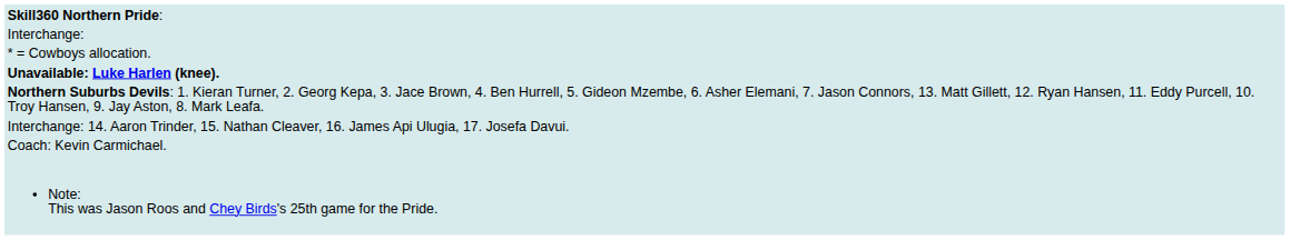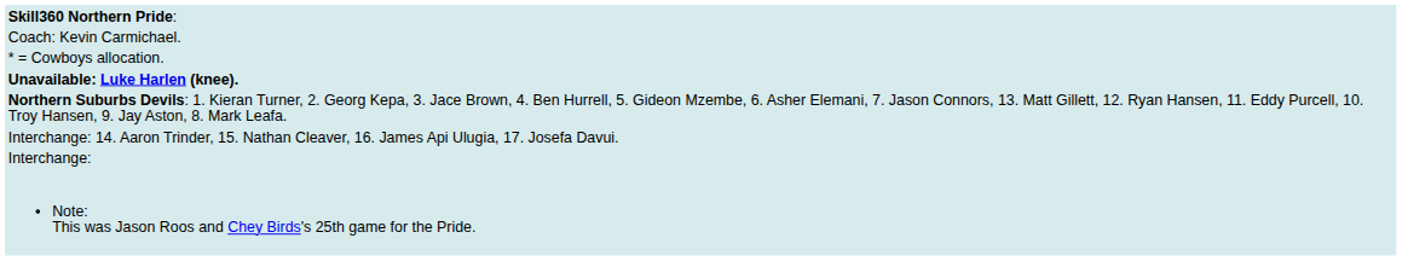row 2 | column 1: Interchange: -> Coach: Kevin Carmichael.
row 7 | column 1: Coach: Kevin Carmichael. -> Interchange:
